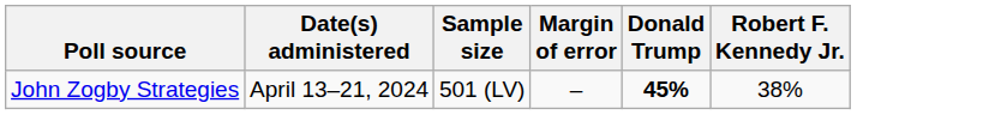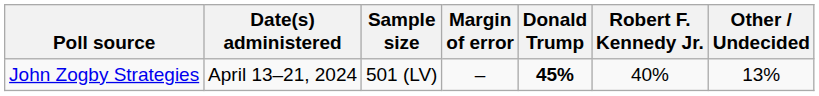+ column: Other / Undecided | 13%
John Zogby Strategies | Robert F. Kennedy Jr.: 38% -> 40%
